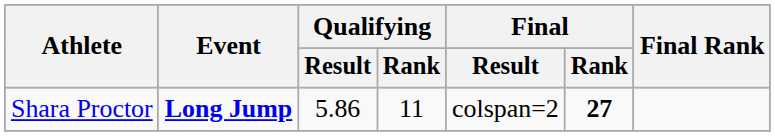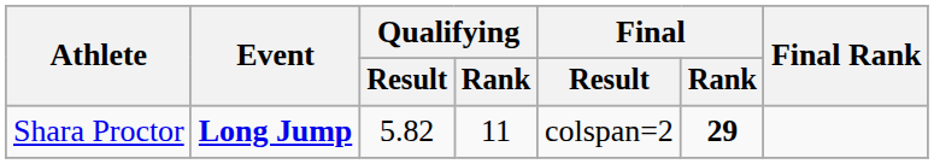Shara Proctor | Qualifying / Result: 5.86 -> 5.82
Shara Proctor | Final / Rank: 27 -> 29
